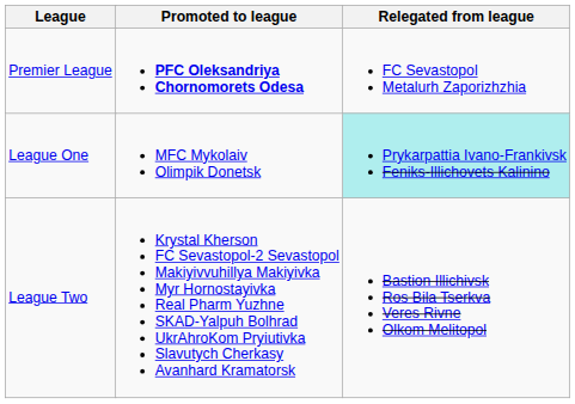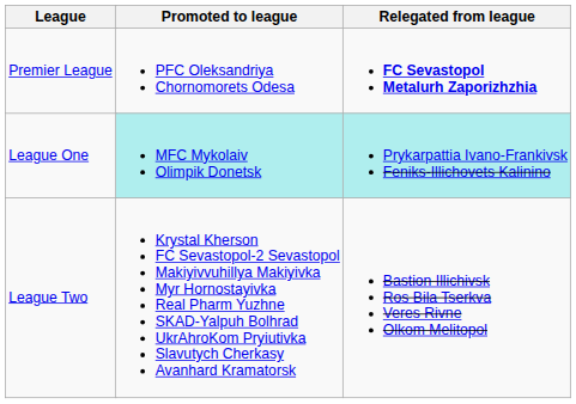Premier League | Promoted to league: bold -> normal
Premier League | Relegated from league: normal -> bold
League One | Promoted to league: no background -> paleturquoise background
